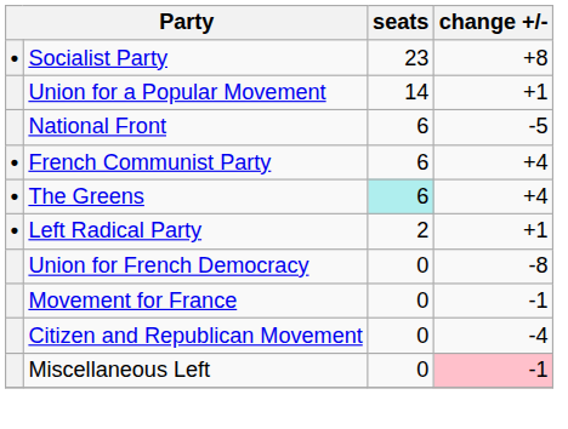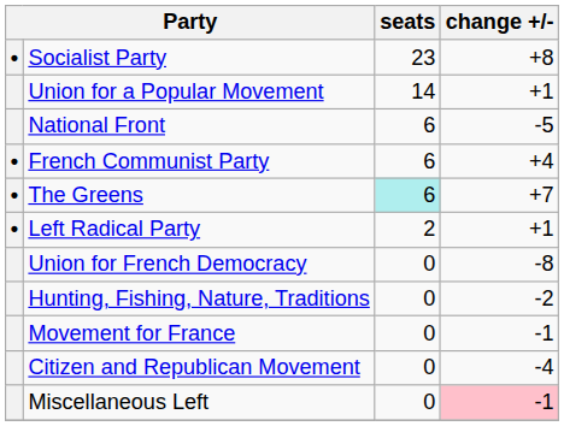The Greens | change +/-: +4 -> +7
+ row: Hunting, Fishing, Nature, Traditions | 0 | -2
